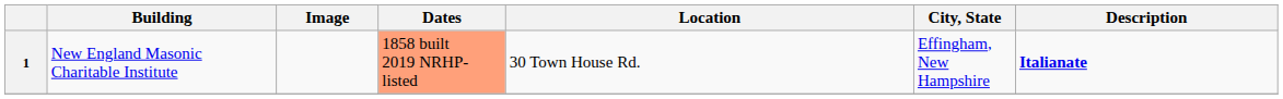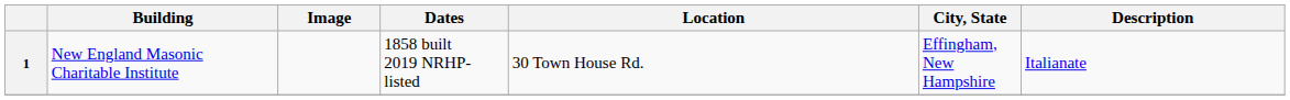1 | Dates: lightsalmon background -> no background
1 | Description: bold -> normal
